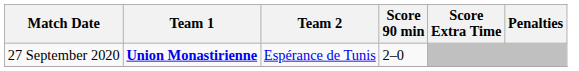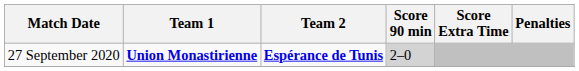27 September 2020 | Team 2: normal -> bold
27 September 2020 | Score 90 min: no background -> lightgrey background
